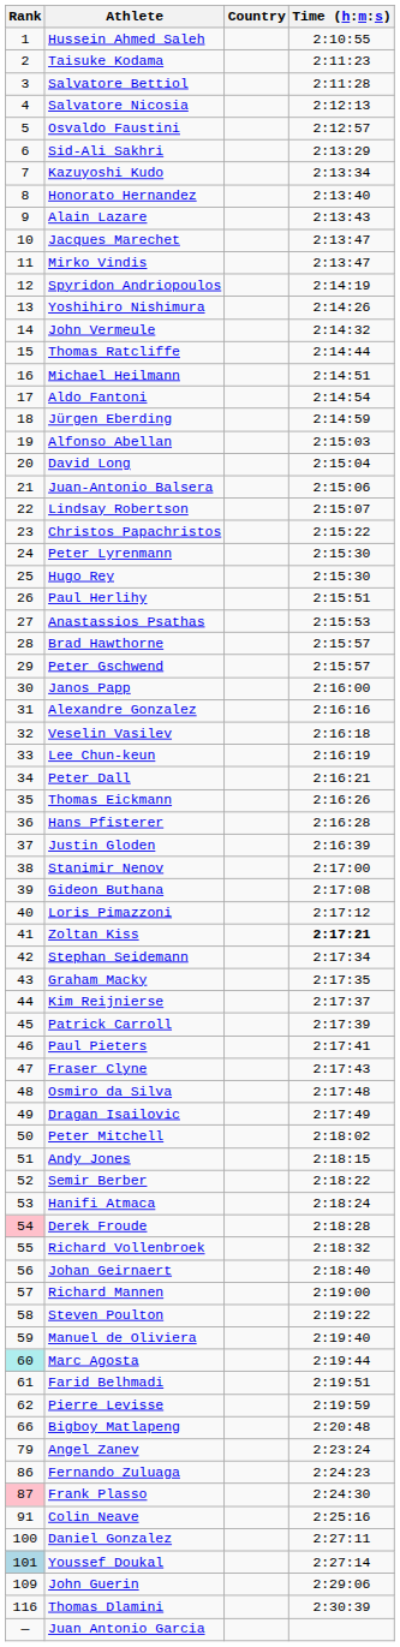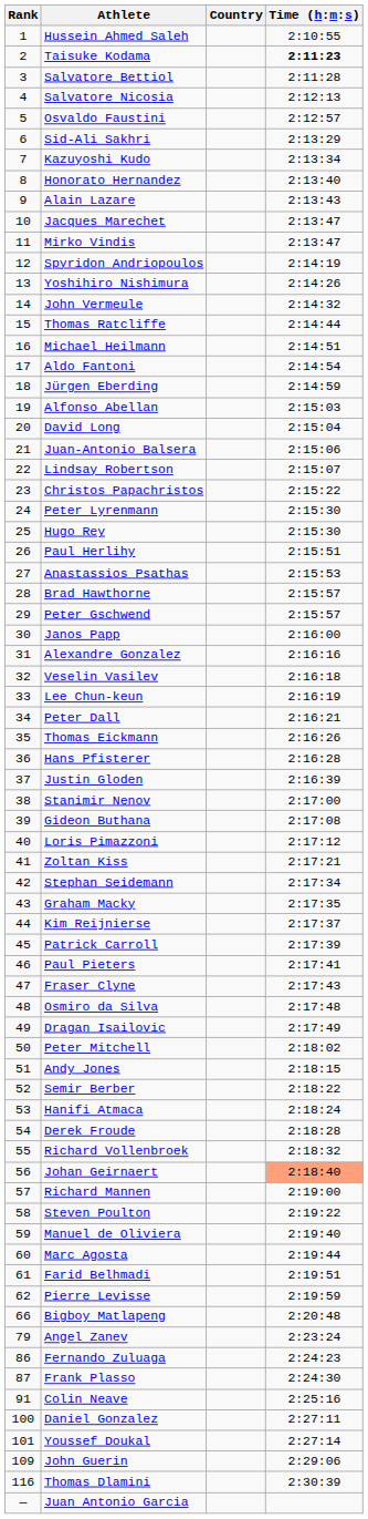Taisuke Kodama | Time (h:m:s): normal -> bold
Zoltan Kiss | Time (h:m:s): bold -> normal
Derek Froude | Rank: pink background -> no background
Johan Geirnaert | Time (h:m:s): no background -> lightsalmon background
Marc Agosta | Rank: paleturquoise background -> no background
Frank Plasso | Rank: pink background -> no background
Youssef Doukal | Rank: lightblue background -> no background
